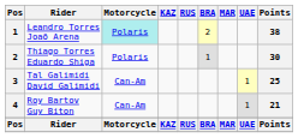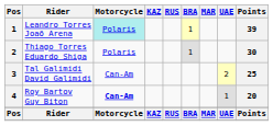Leandro Torres Joaõ Arena | BRA: 2 -> 1
Leandro Torres Joaõ Arena | Points: 38 -> 39
Tal Galimidi David Galimidi | UAE: 1 -> 2
Roy Bartov Guy Biton | Motorcycle: normal -> bold
Roy Bartov Guy Biton | Points: 21 -> 20
